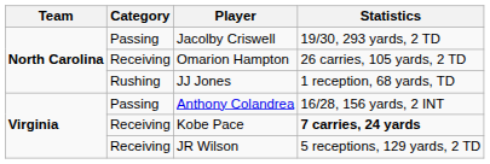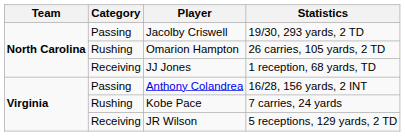Omarion Hampton | Category: Receiving -> Rushing
JJ Jones | Category: Rushing -> Receiving
Kobe Pace | Category: Receiving -> Rushing
Kobe Pace | Statistics: bold -> normal
